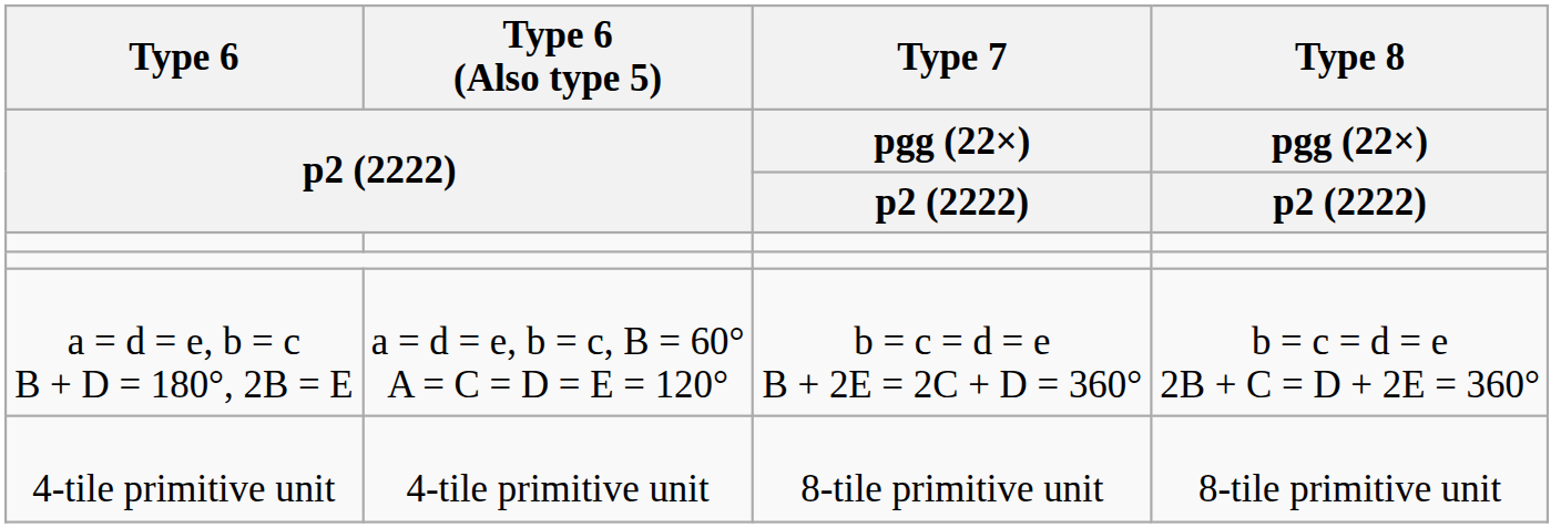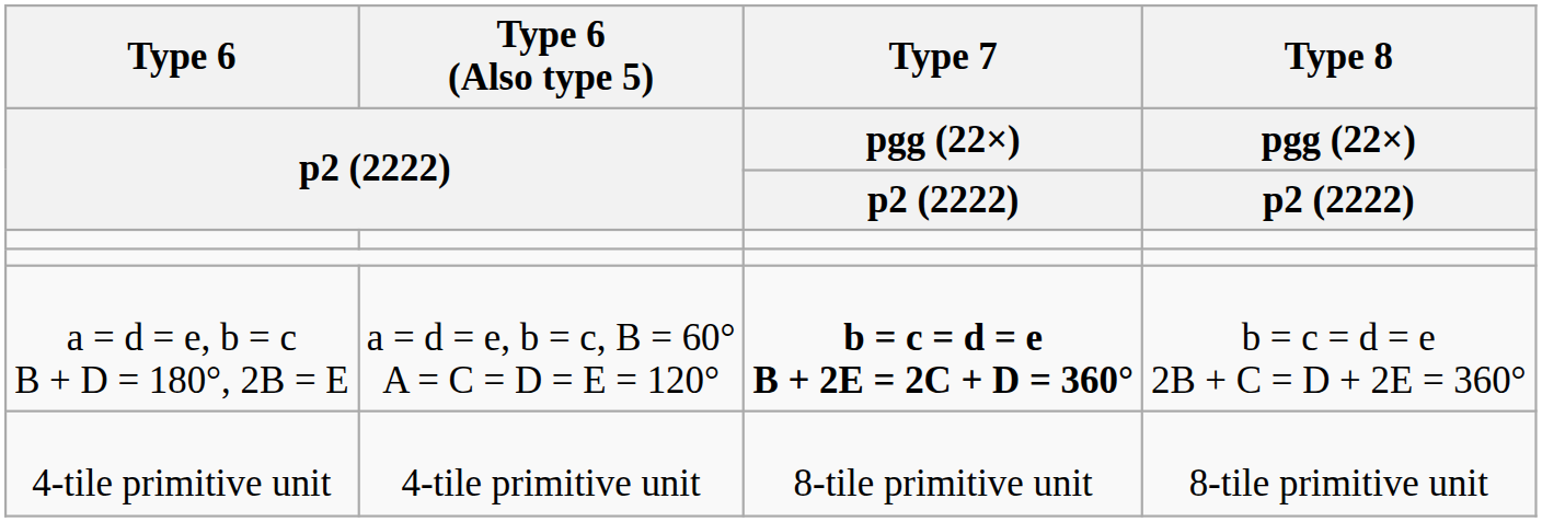a = d = e, b = c B + D = 180°, 2B = E | Type 7 / pgg (22×) / p2 (2222): normal -> bold
